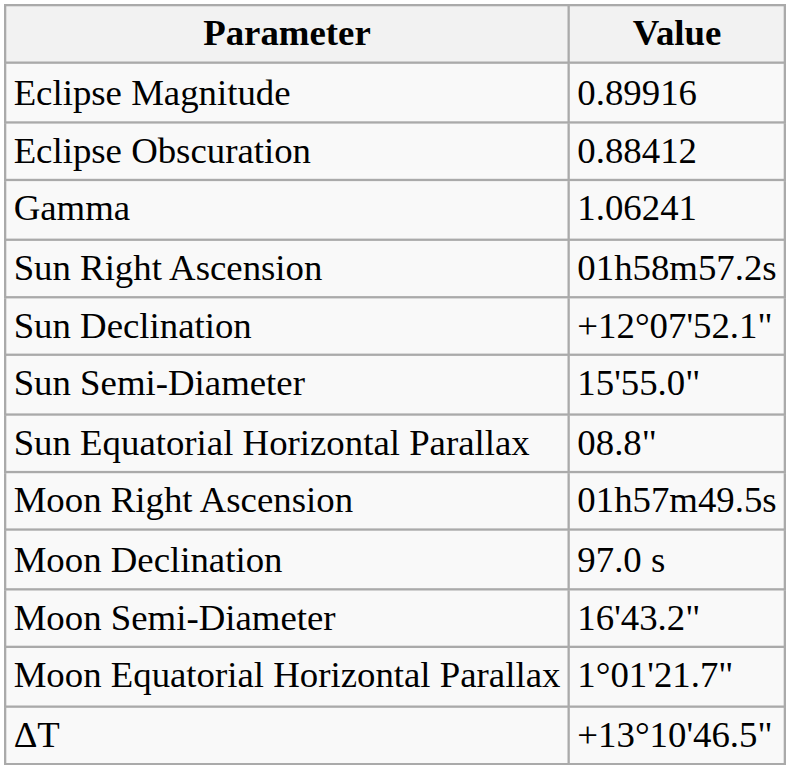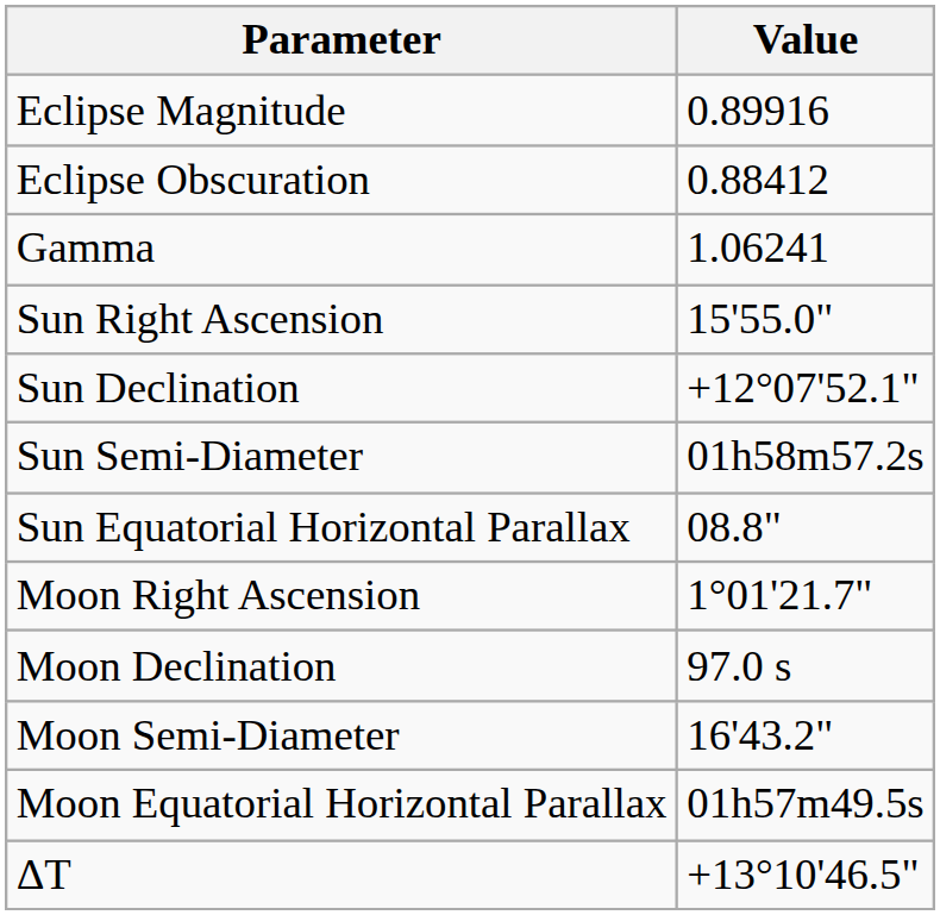Sun Right Ascension | Value: 01h58m57.2s -> 15'55.0"
Sun Semi-Diameter | Value: 15'55.0" -> 01h58m57.2s
Moon Right Ascension | Value: 01h57m49.5s -> 1°01'21.7"
Moon Equatorial Horizontal Parallax | Value: 1°01'21.7" -> 01h57m49.5s
